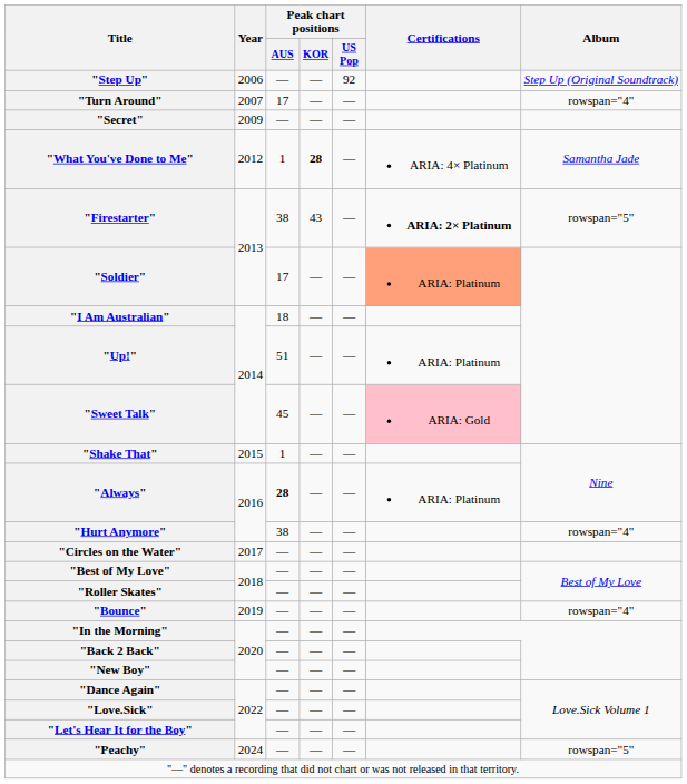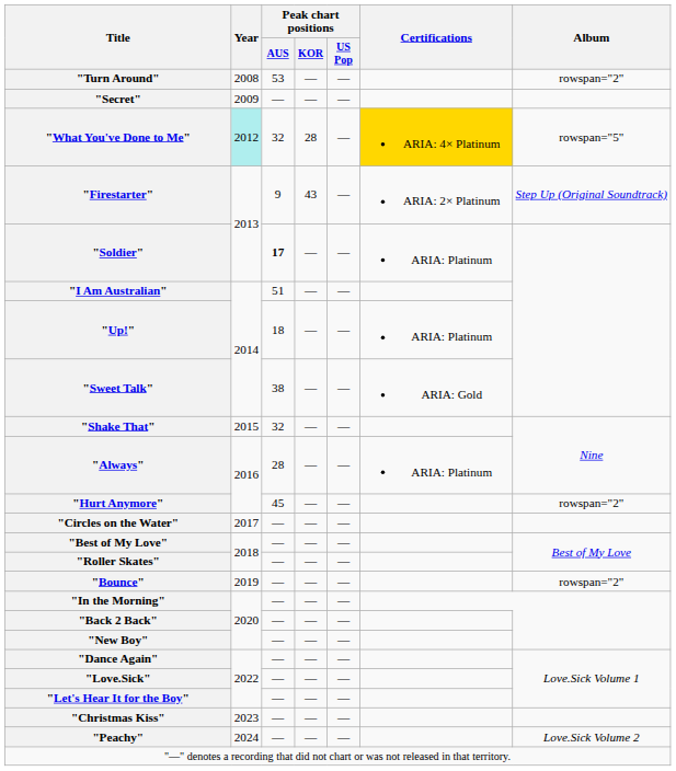- row: "Step Up" | 2006 | — | — | 92 | Step Up (Original Soundtrack)
"Turn Around" | Year: 2007 -> 2008
"Turn Around" | Peak chart positions / AUS: 17 -> 53
"Turn Around" | Album: rowspan="4" -> rowspan="2"
"What You've Done to Me" | Year: no background -> paleturquoise background
"What You've Done to Me" | Peak chart positions / AUS: 1 -> 32
"What You've Done to Me" | Peak chart positions / KOR: bold -> normal
"What You've Done to Me" | Certifications: no background -> gold background
"What You've Done to Me" | Album: Samantha Jade -> rowspan="5"
"Firestarter" | Peak chart positions / AUS: 38 -> 9
"Firestarter" | Certifications: bold -> normal
"Firestarter" | Album: rowspan="5" -> Step Up (Original Soundtrack)
"Soldier" | Peak chart positions / AUS: normal -> bold
"Soldier" | Certifications: lightsalmon background -> no background
"I Am Australian" | Peak chart positions / AUS: 18 -> 51
"Up!" | Peak chart positions / AUS: 51 -> 18
"Sweet Talk" | Peak chart positions / AUS: 45 -> 38
"Sweet Talk" | Certifications: pink background -> no background
"Shake That" | Peak chart positions / AUS: 1 -> 32
"Always" | Peak chart positions / AUS: bold -> normal
"Hurt Anymore" | Peak chart positions / AUS: 38 -> 45
"Hurt Anymore" | Album: rowspan="4" -> rowspan="2"
"Bounce" | Album: rowspan="4" -> rowspan="2"
+ row: "Christmas Kiss" | 2023 | — | — | —
"Peachy" | Album: rowspan="5" -> Love.Sick Volume 2
